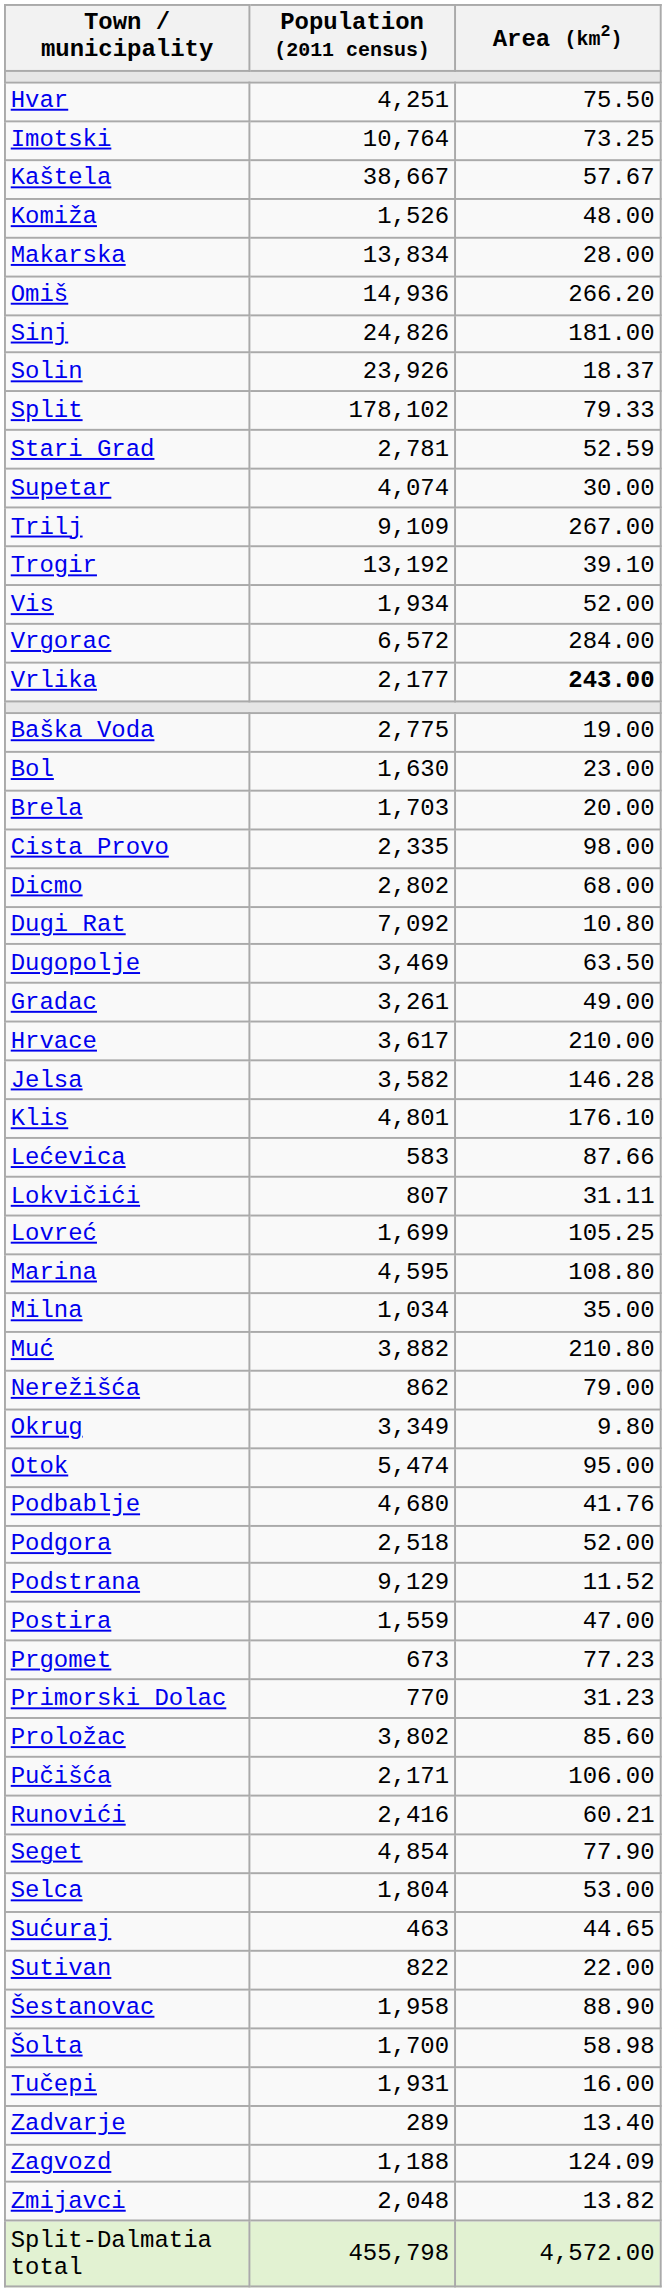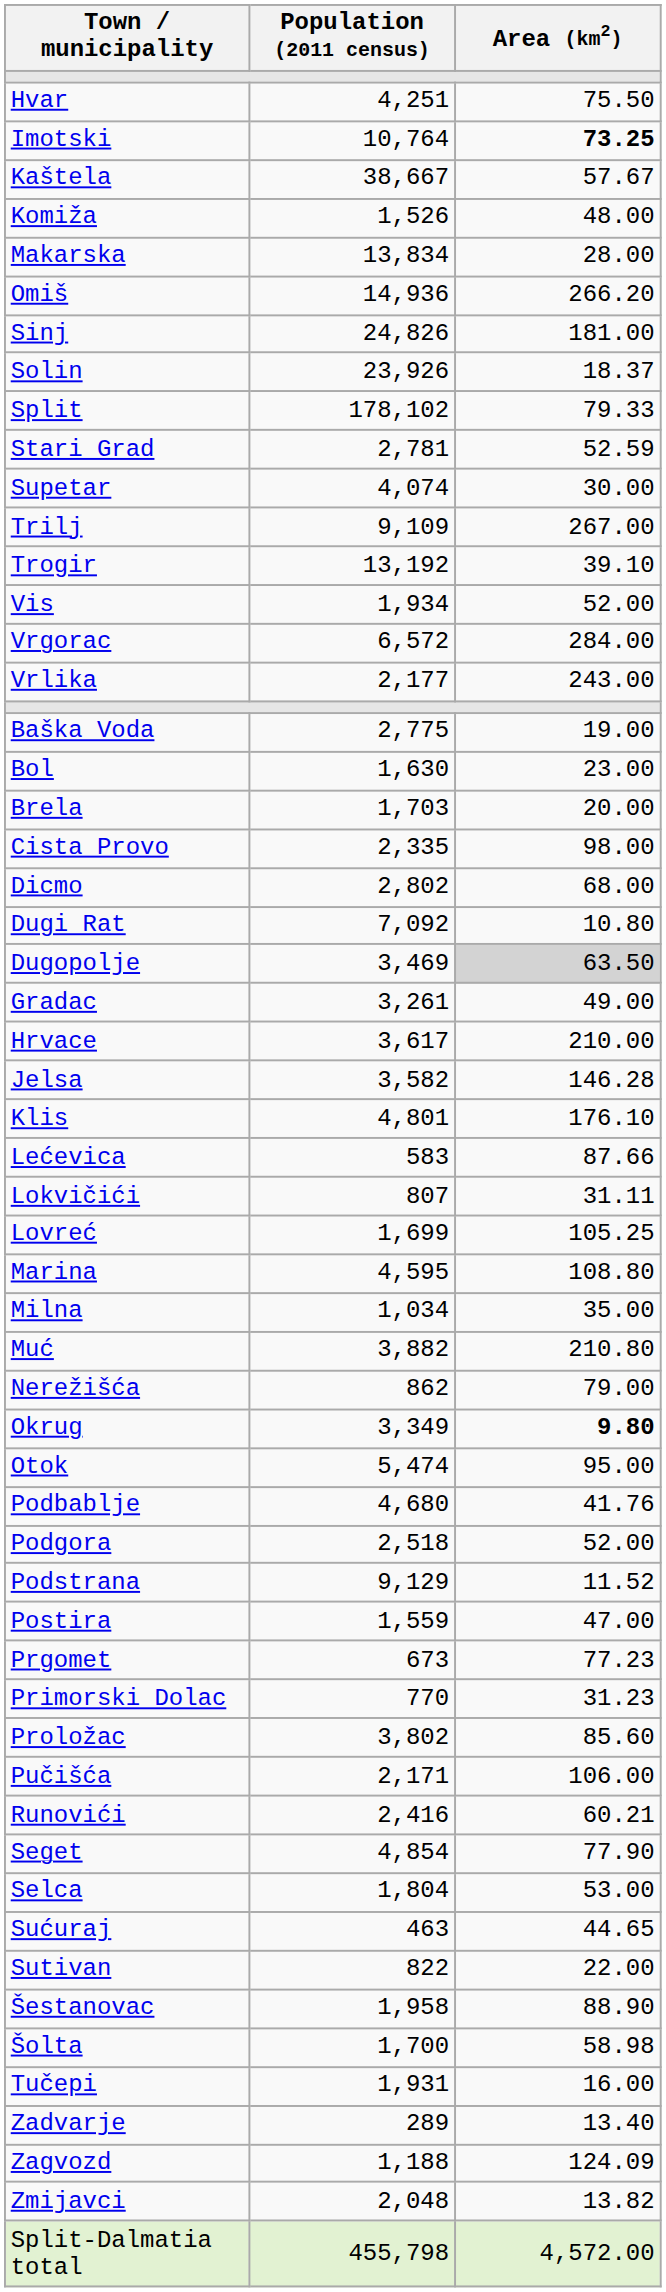Imotski | Area (km2): normal -> bold
Vrlika | Area (km2): bold -> normal
Dugopolje | Area (km2): no background -> lightgrey background
Okrug | Area (km2): normal -> bold
